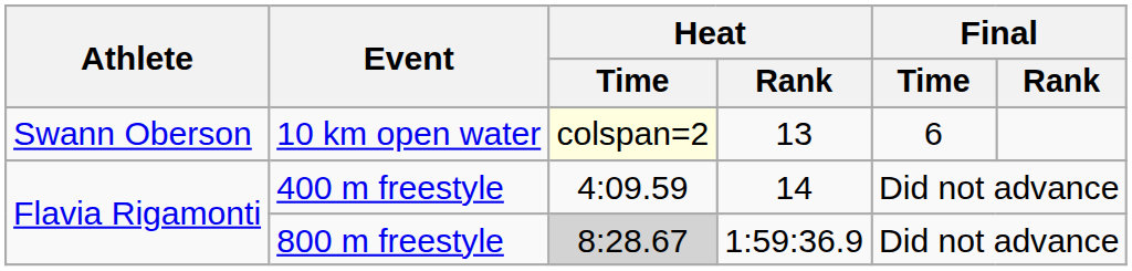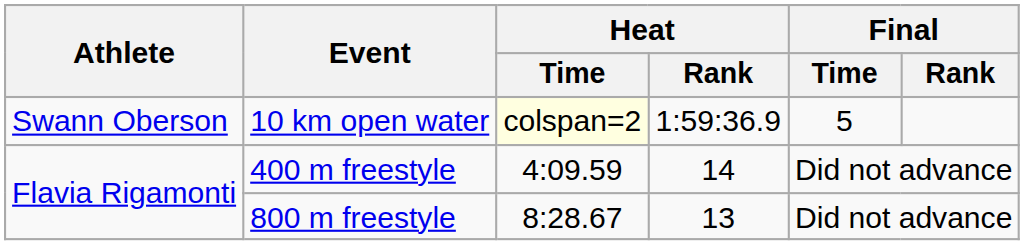10 km open water | Heat / Rank: 13 -> 1:59:36.9
10 km open water | Final / Time: 6 -> 5
800 m freestyle | Heat / Time: lightgrey background -> no background
800 m freestyle | Heat / Rank: 1:59:36.9 -> 13
